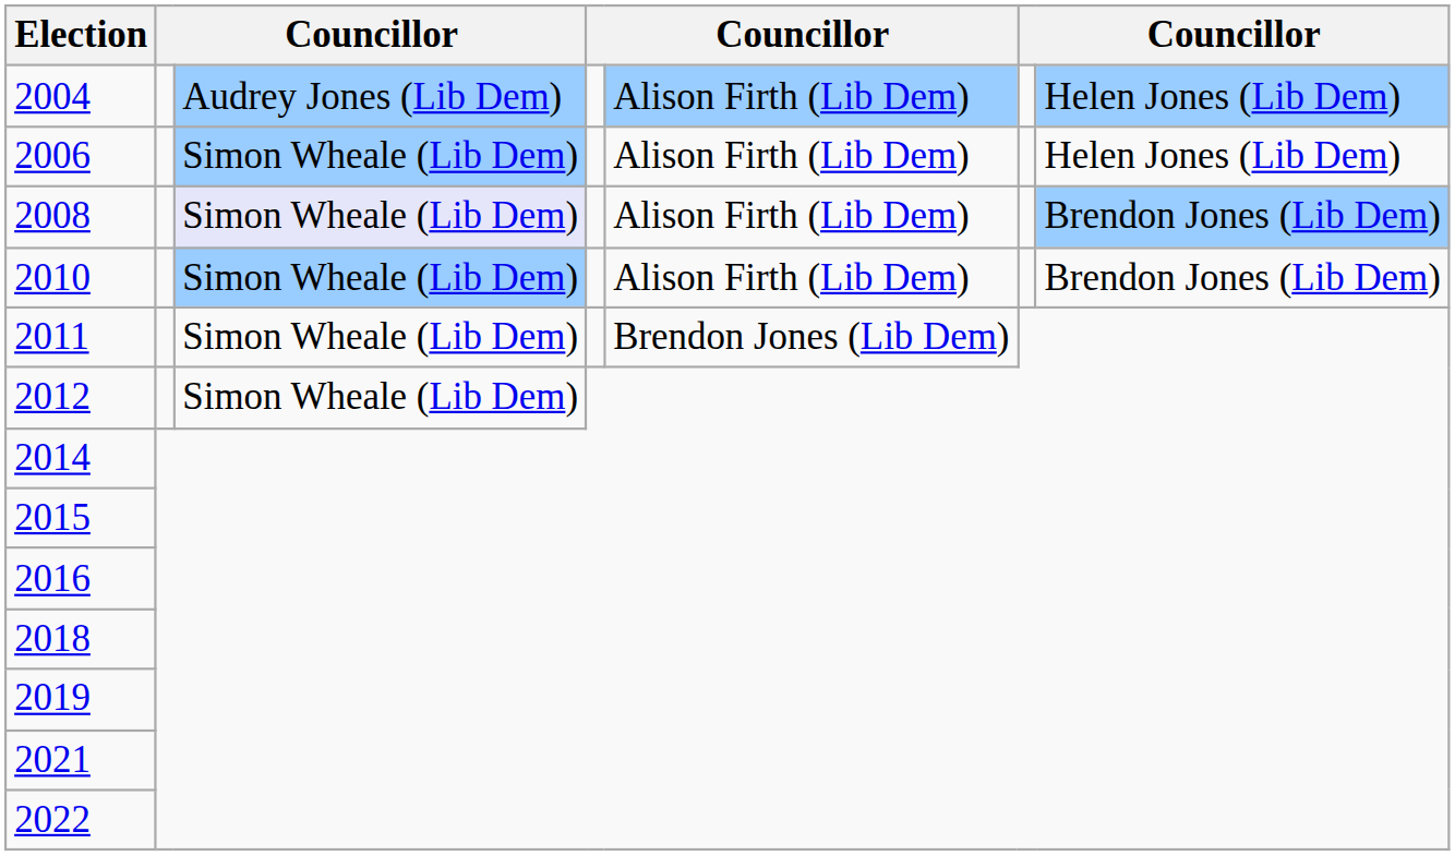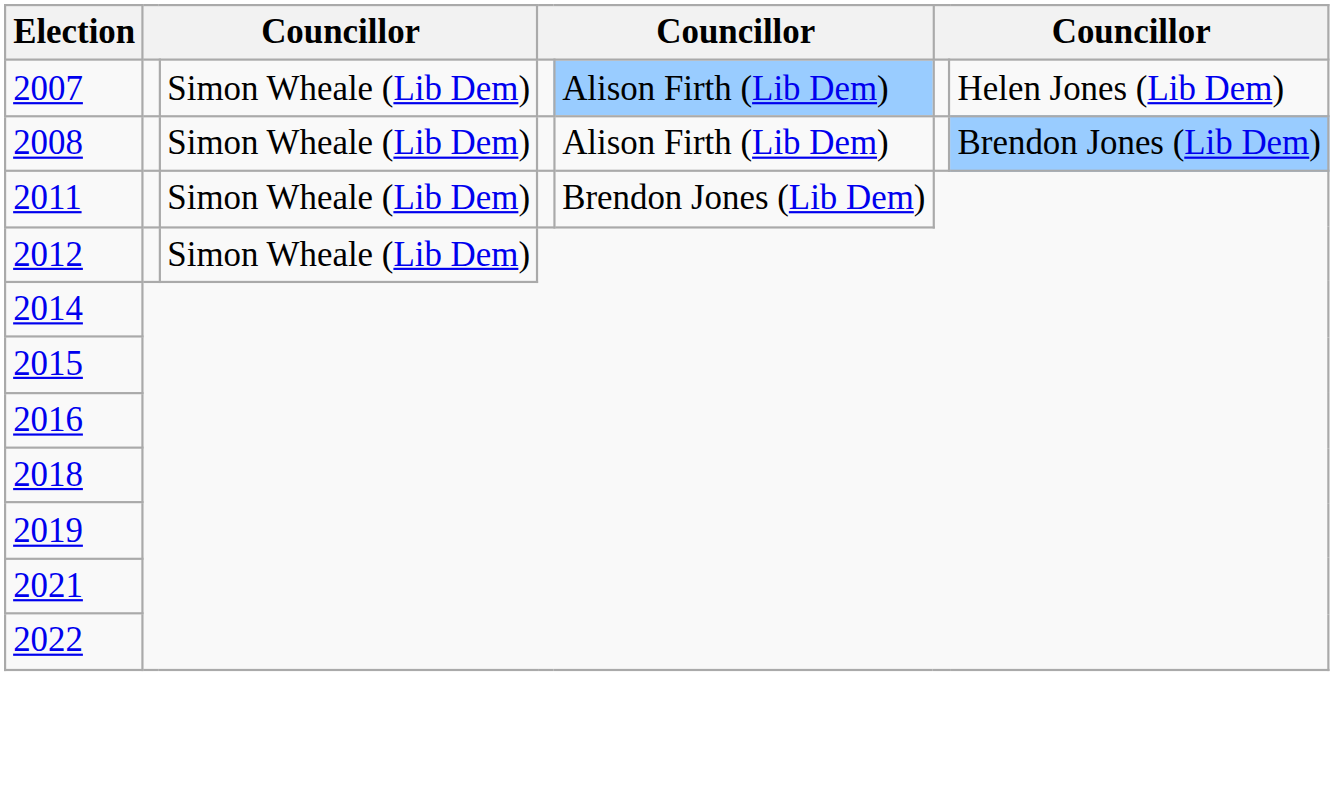- row: 2004 | Audrey Jones (Lib Dem) | Alison Firth (Lib Dem) | Helen Jones (Lib Dem)
- row: 2006 | Simon Wheale (Lib Dem) | Alison Firth (Lib Dem) | Helen Jones (Lib Dem)
+ row: 2007 | Simon Wheale (Lib Dem) | Alison Firth (Lib Dem) | Helen Jones (Lib Dem)
2008 | column 3: lavender background -> no background
- row: 2010 | Simon Wheale (Lib Dem) | Alison Firth (Lib Dem) | Brendon Jones (Lib Dem)
